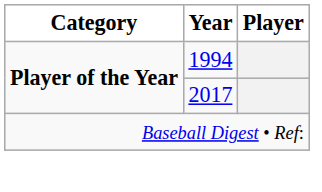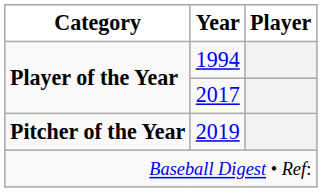+ row: Pitcher of the Year | 2019
